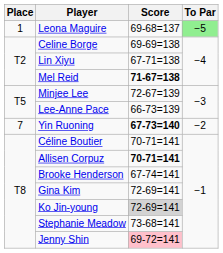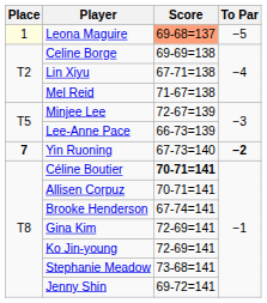Leona Maguire | Place: no background -> lightyellow background
Leona Maguire | Score: no background -> lightsalmon background
Leona Maguire | To Par: lightgreen background -> no background
Mel Reid | Score: bold -> normal
Yin Ruoning | Place: normal -> bold
Yin Ruoning | Score: bold -> normal
Yin Ruoning | To Par: normal -> bold
Céline Boutier | Score: normal -> bold
Allisen Corpuz | Score: bold -> normal
Ko Jin-young | Score: lightgrey background -> no background
Jenny Shin | Score: pink background -> no background
